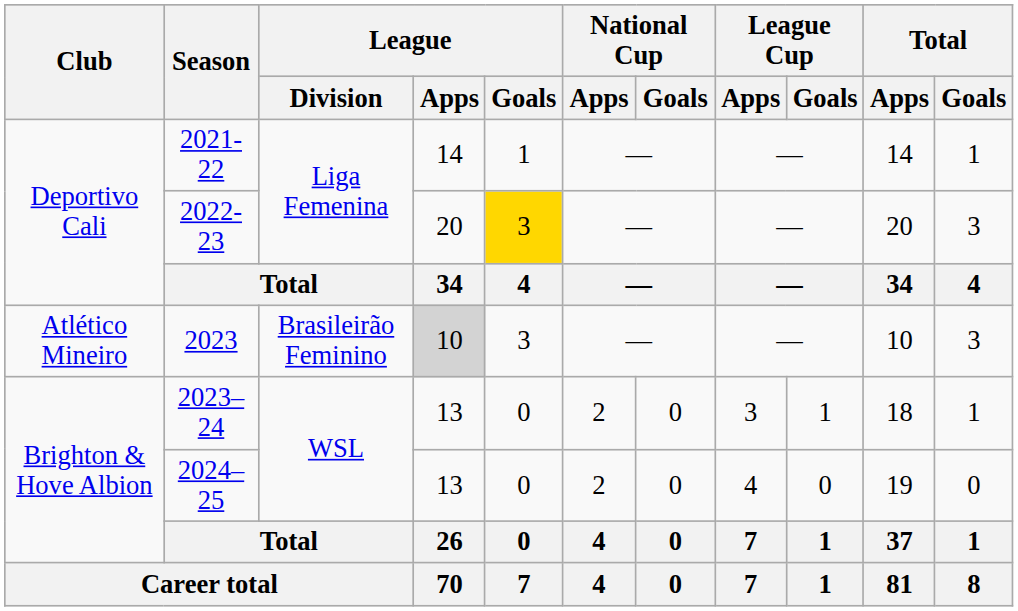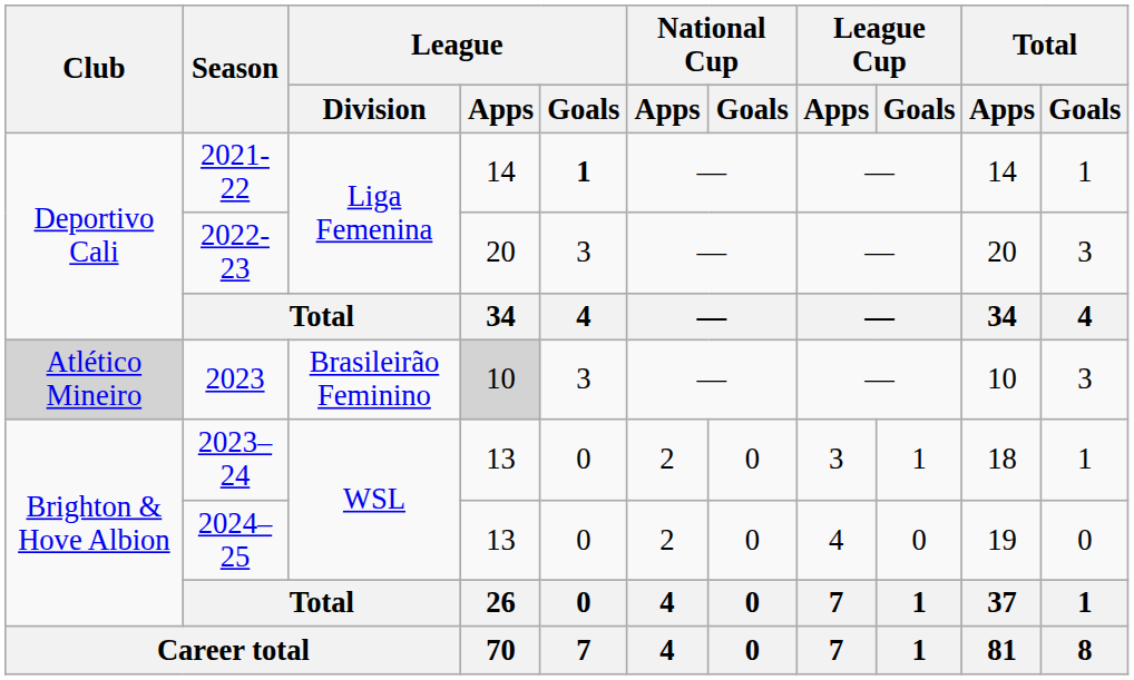2021-22 | League / Goals: normal -> bold
2022-23 | League / Goals: gold background -> no background
2023 | Club: no background -> lightgrey background
